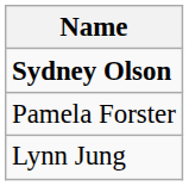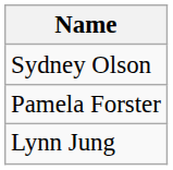row 2 | column 1: bold -> normal
